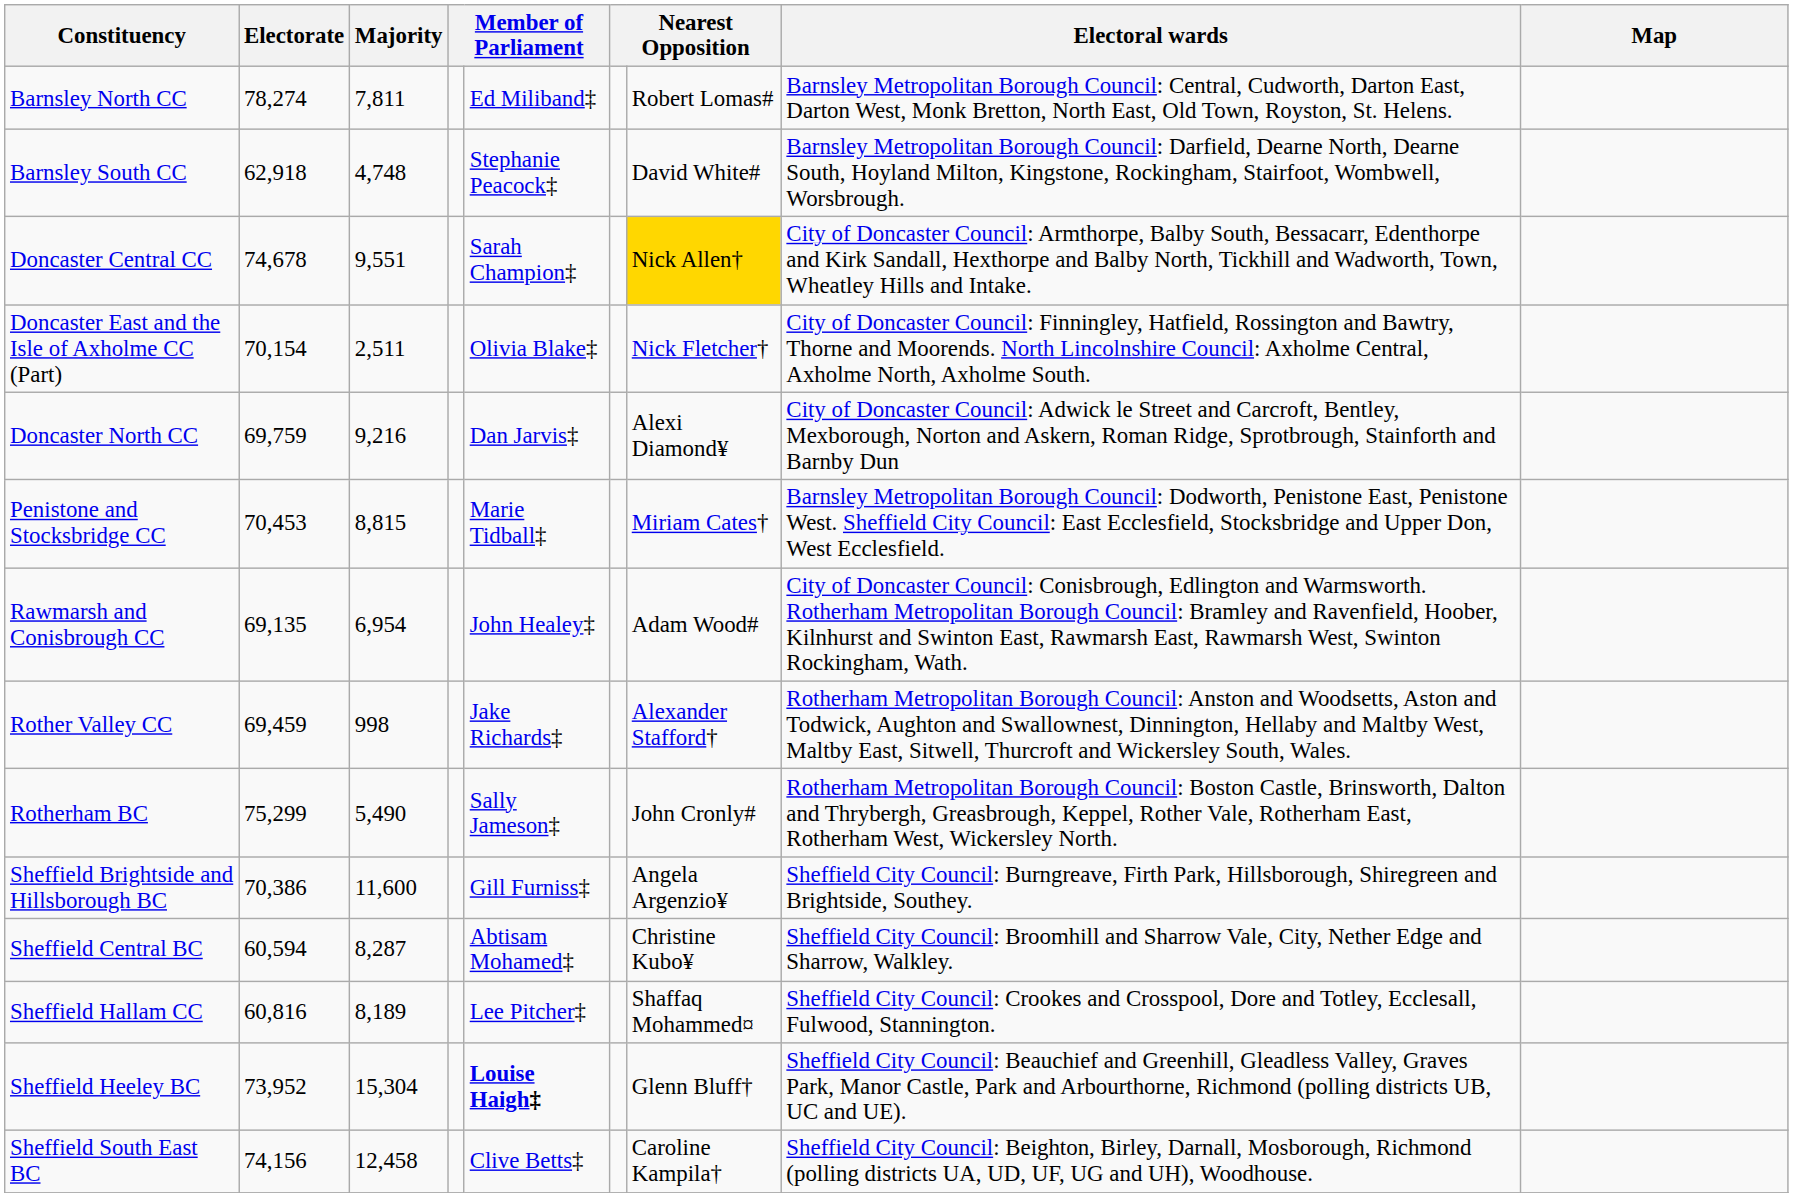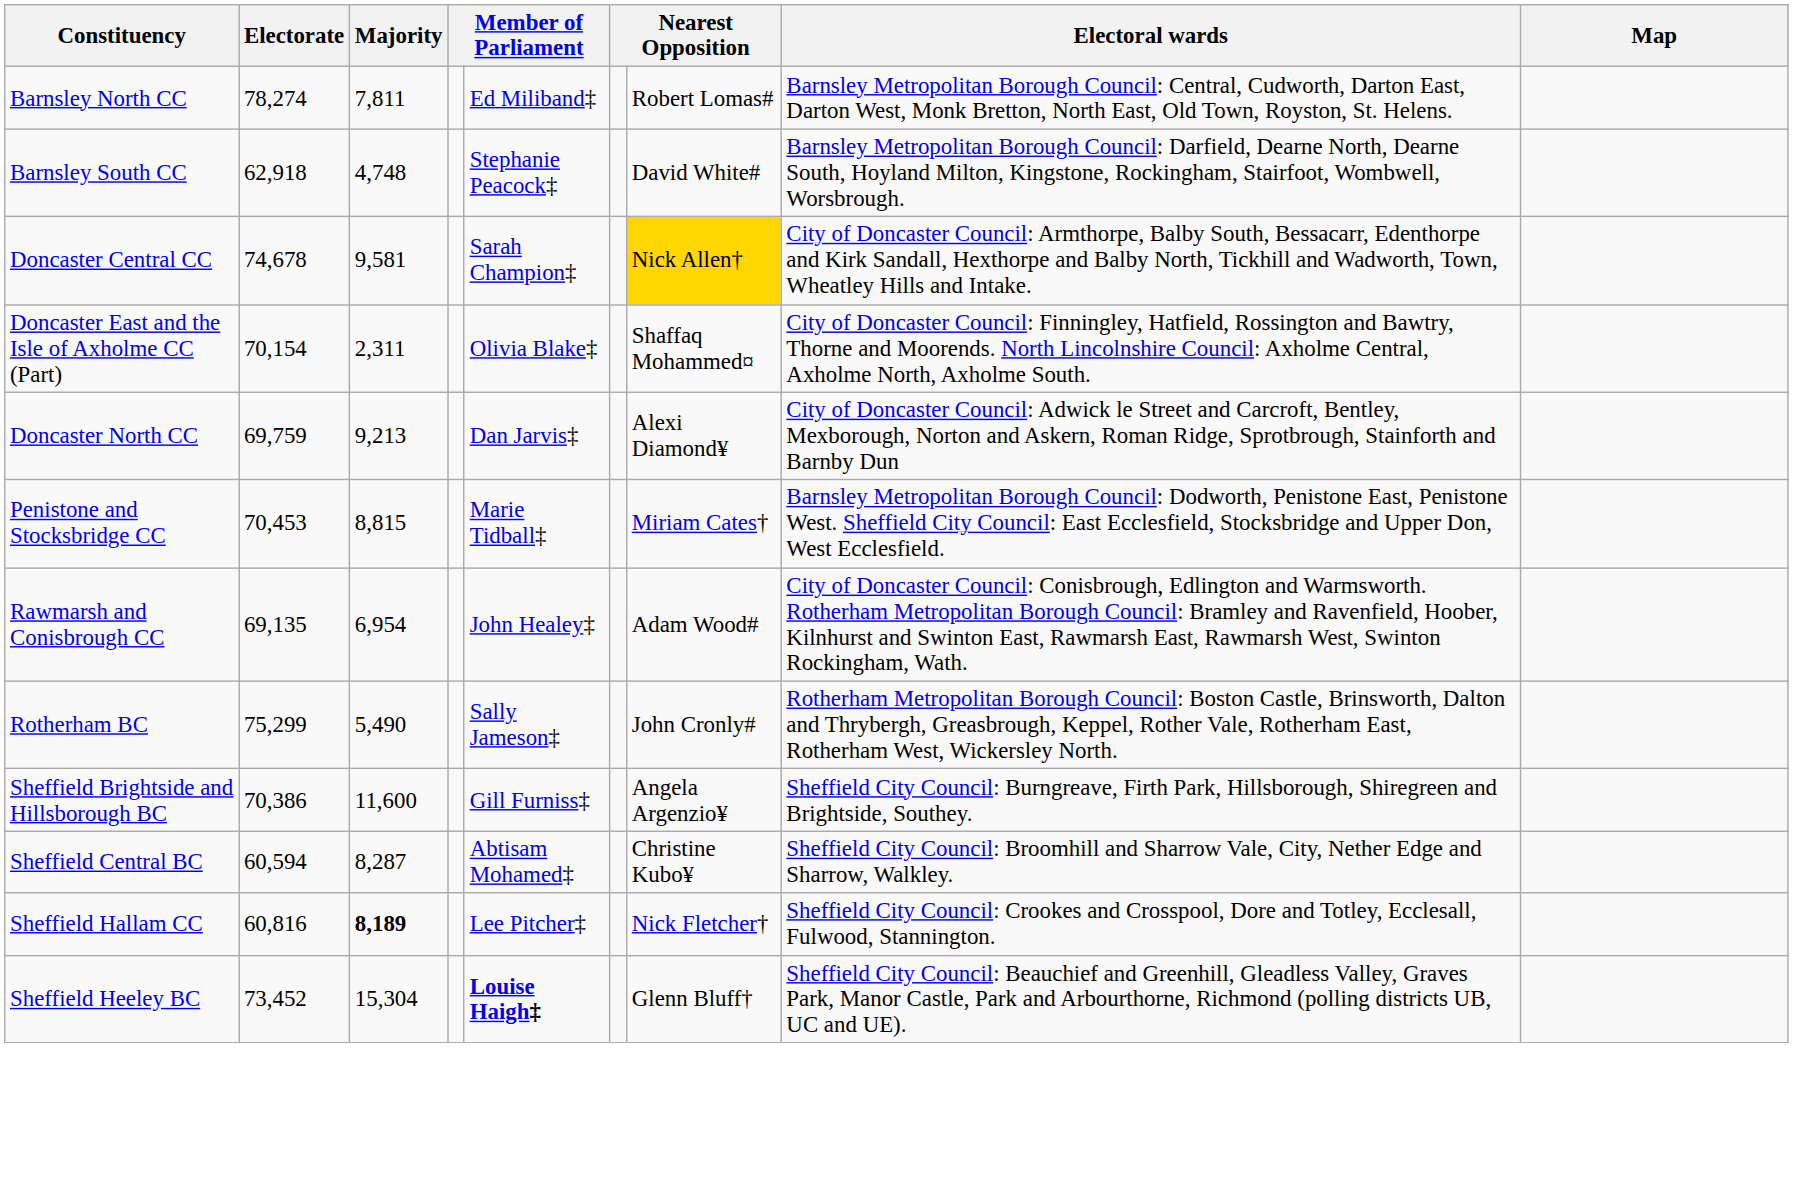Doncaster Central CC | Majority: 9,551 -> 9,581
Doncaster East and the Isle of Axholme CC (Part) | Majority: 2,511 -> 2,311
Doncaster East and the Isle of Axholme CC (Part) | column 7: Nick Fletcher† -> Shaffaq Mohammed¤
Doncaster North CC | Majority: 9,216 -> 9,213
- row: Rother Valley CC | 69,459 | 998 | Jake Richards‡ | Alexander Stafford† | Rotherham Metropolitan Borough Council: Anston and Woodsetts, Aston and Todwick, Aughton and Swallownest, Dinnington, Hellaby and Maltby West, Maltby East, Sitwell, Thurcroft and Wickersley South, Wales.
Sheffield Hallam CC | Majority: normal -> bold
Sheffield Hallam CC | column 7: Shaffaq Mohammed¤ -> Nick Fletcher†
Sheffield Heeley BC | Electorate: 73,952 -> 73,452
- row: Sheffield South East BC | 74,156 | 12,458 | Clive Betts‡ | Caroline Kampila† | Sheffield City Council: Beighton, Birley, Darnall, Mosborough, Richmond (polling districts UA, UD, UF, UG and UH), Woodhouse.
